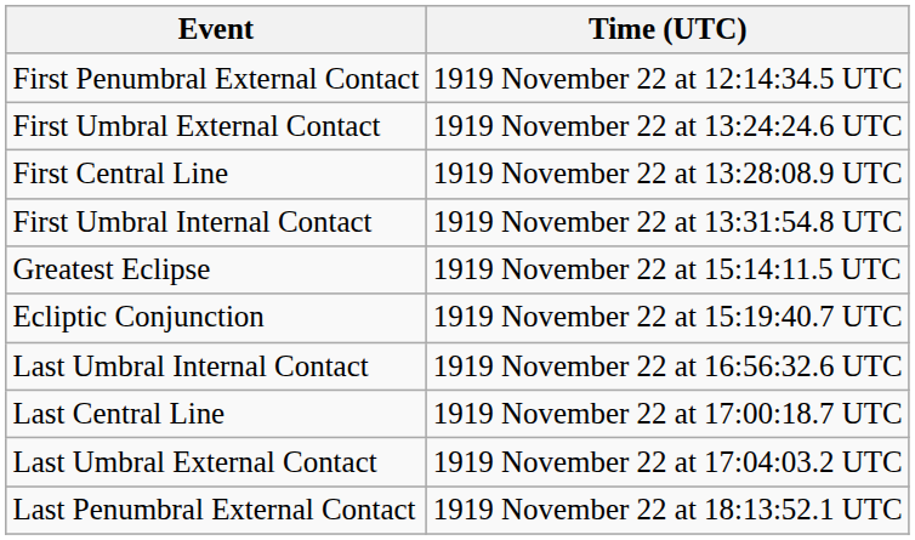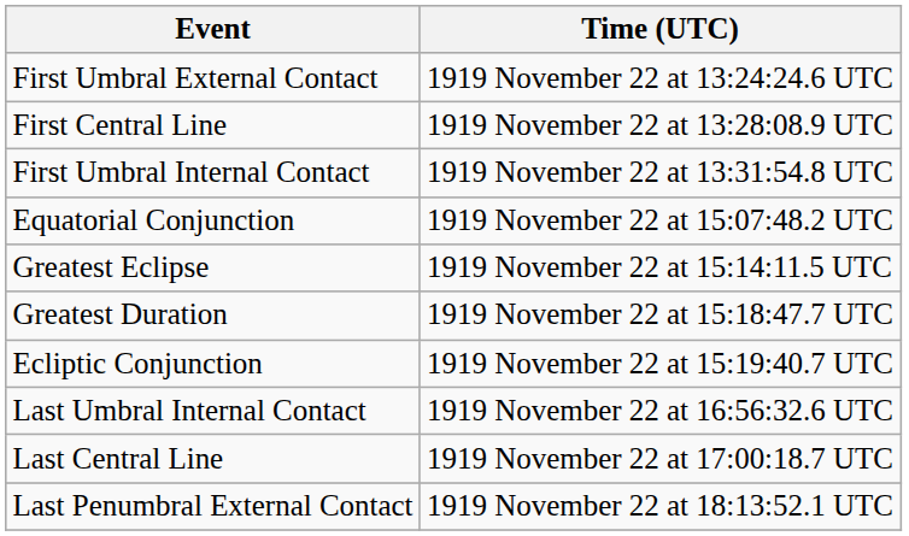- row: First Penumbral External Contact | 1919 November 22 at 12:14:34.5 UTC
+ row: Equatorial Conjunction | 1919 November 22 at 15:07:48.2 UTC
+ row: Greatest Duration | 1919 November 22 at 15:18:47.7 UTC
- row: Last Umbral External Contact | 1919 November 22 at 17:04:03.2 UTC
